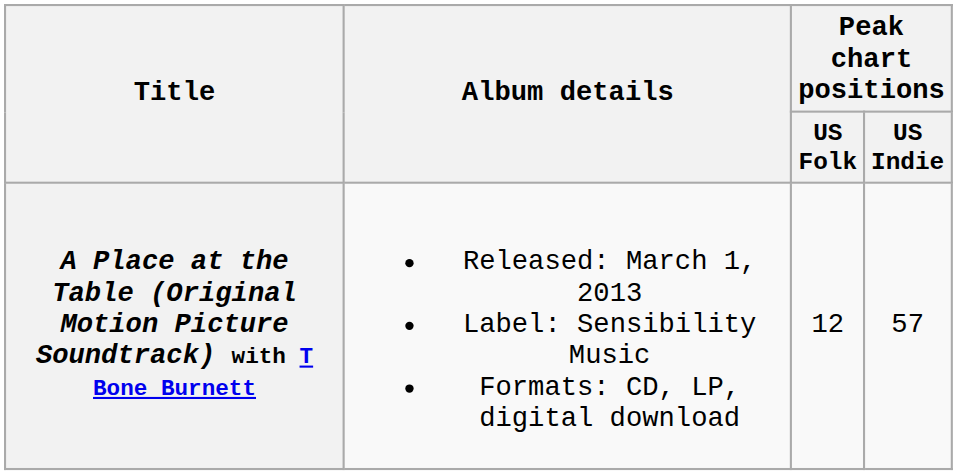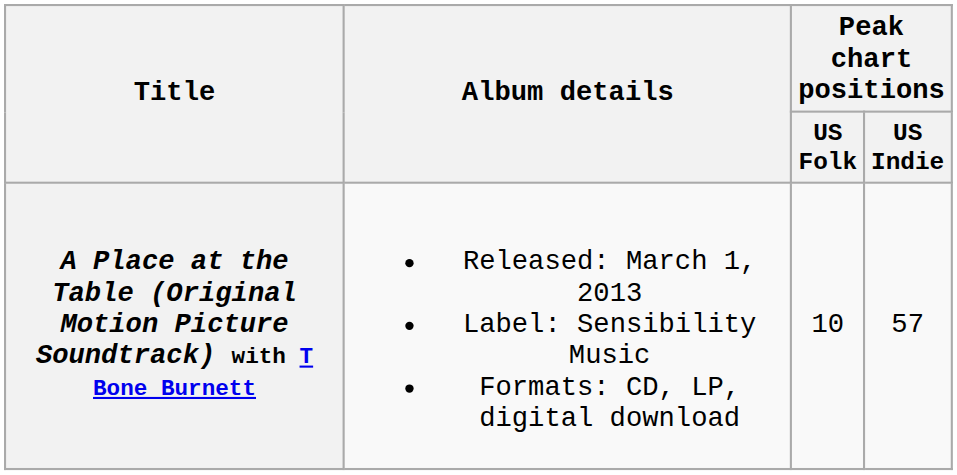row 3 | Peak chart positions / US Folk: 12 -> 10
